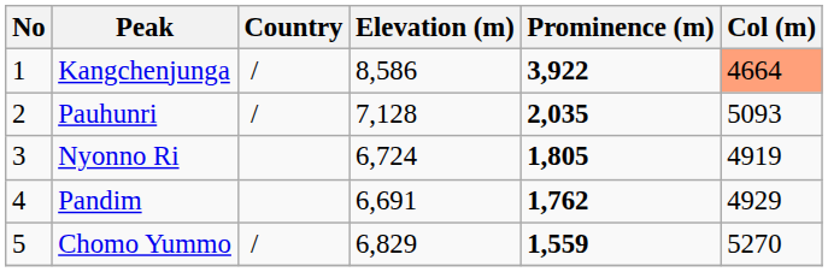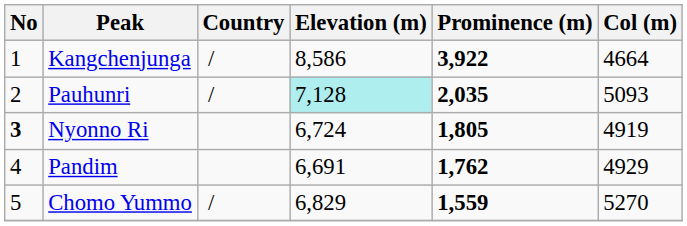Kangchenjunga | Col (m): lightsalmon background -> no background
Pauhunri | Elevation (m): no background -> paleturquoise background
Nyonno Ri | No: normal -> bold
